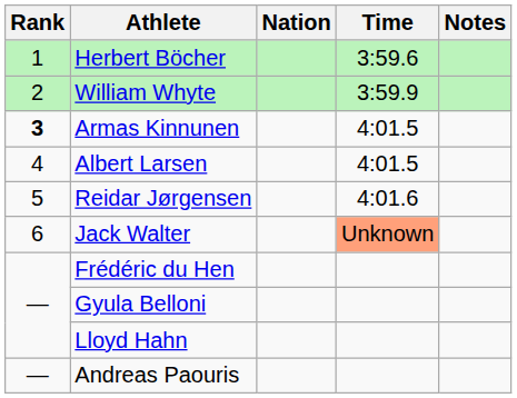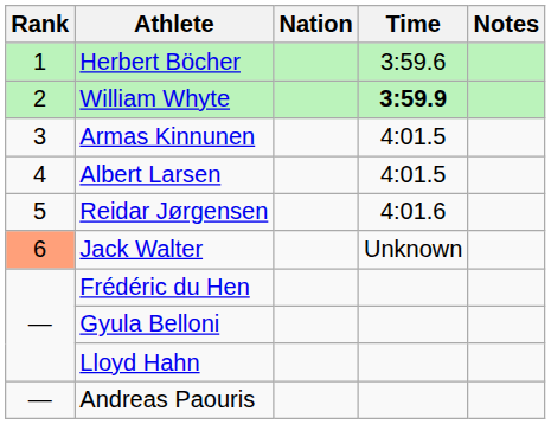William Whyte | Time: normal -> bold
Armas Kinnunen | Rank: bold -> normal
Jack Walter | Rank: no background -> lightsalmon background
Jack Walter | Time: lightsalmon background -> no background
